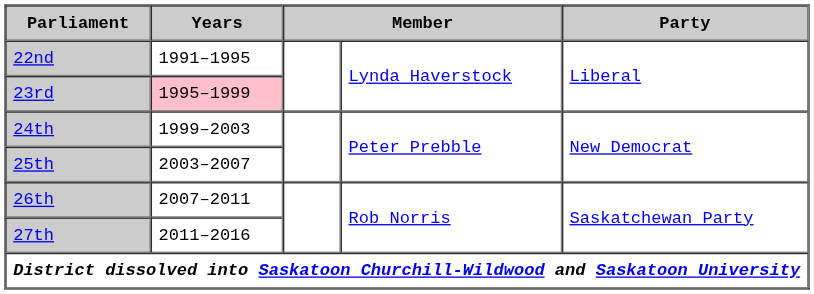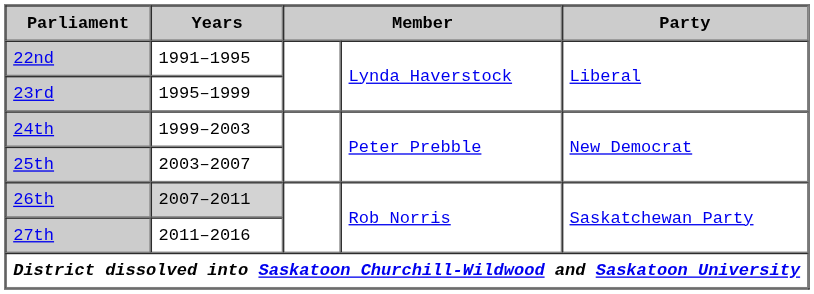23rd | Years: pink background -> no background
26th | Years: no background -> lightgrey background
